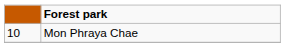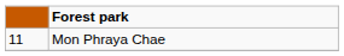Mon Phraya Chae | column 1: 10 -> 11
